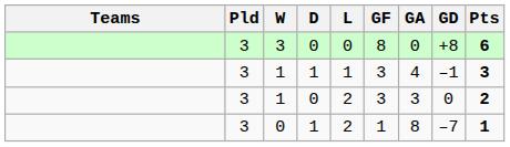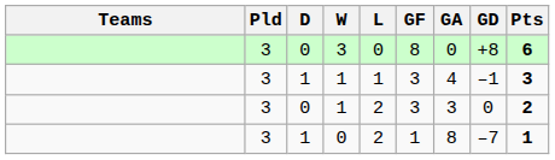columns swapped: W <-> D
